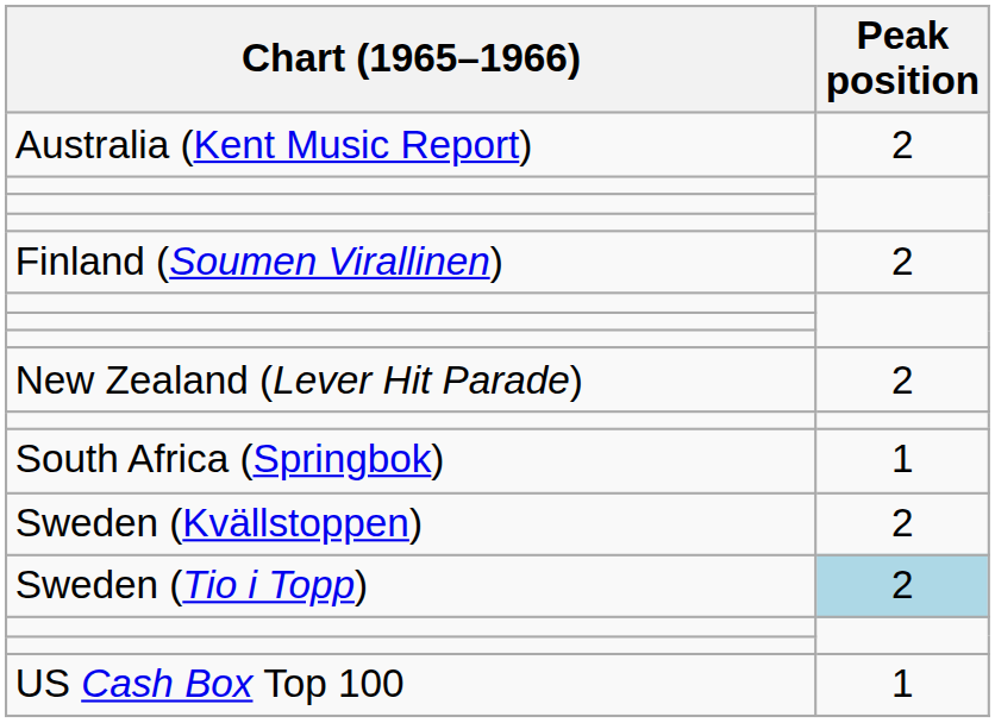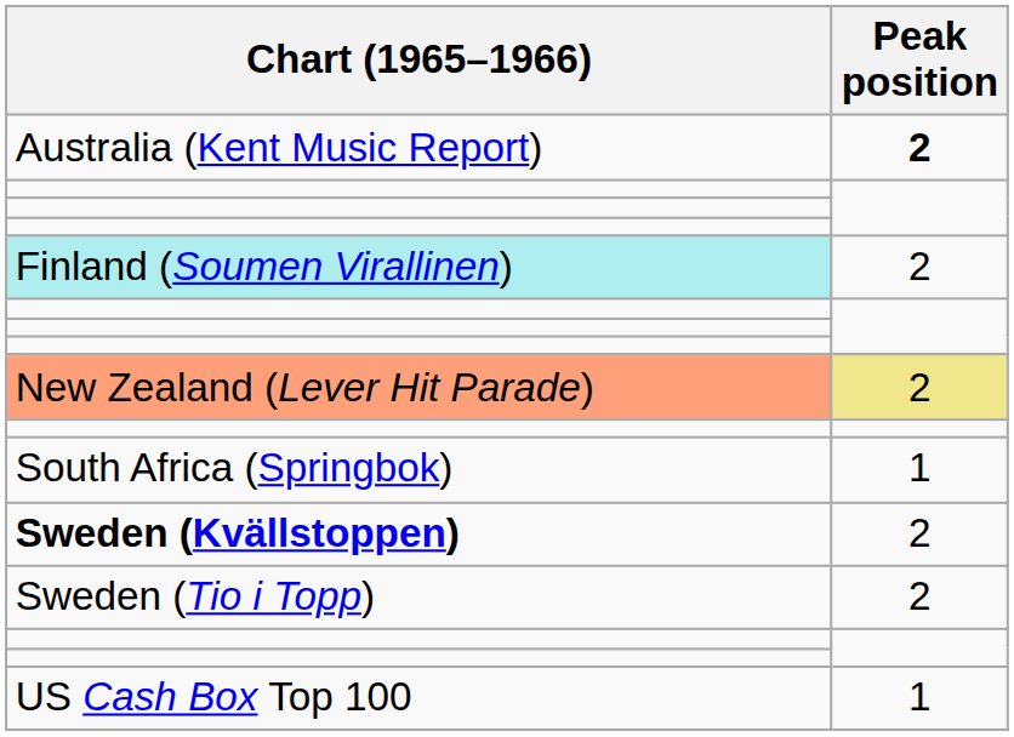row 2 | Peak position: normal -> bold
row 6 | Chart (1965–1966): no background -> paleturquoise background
row 10 | Chart (1965–1966): no background -> lightsalmon background
row 10 | Peak position: no background -> khaki background
row 13 | Chart (1965–1966): normal -> bold
row 14 | Peak position: lightblue background -> no background
